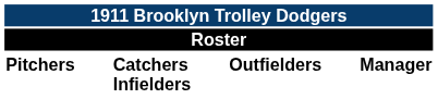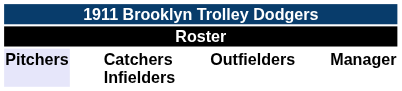Pitchers | column 1: no background -> lavender background
